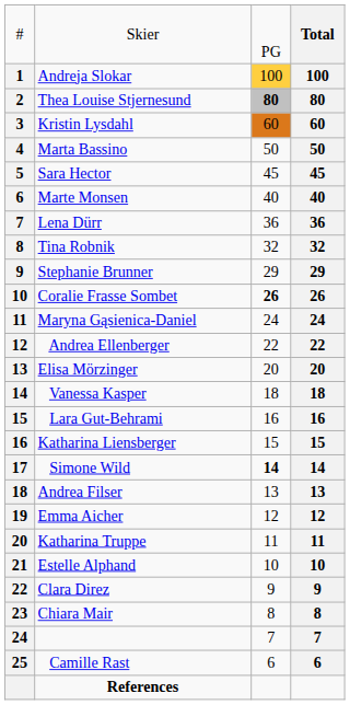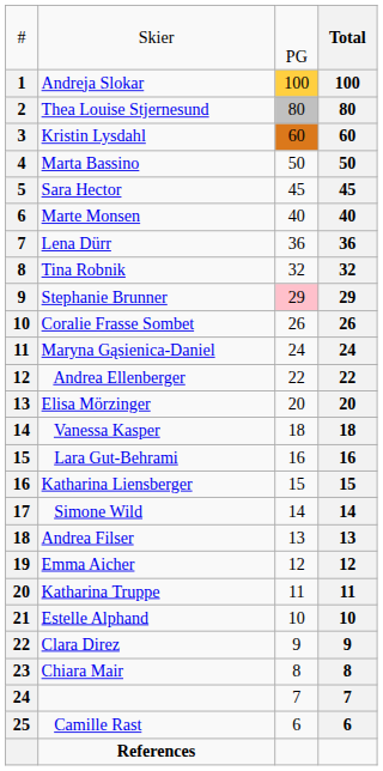Thea Louise Stjernesund | column 3: bold -> normal
Stephanie Brunner | column 3: no background -> pink background
Coralie Frasse Sombet | column 3: bold -> normal
Simone Wild | column 3: bold -> normal
